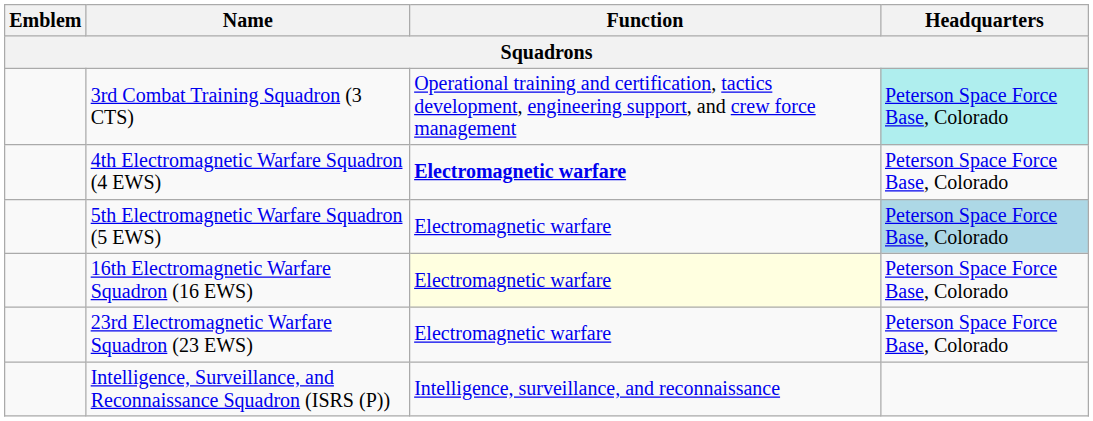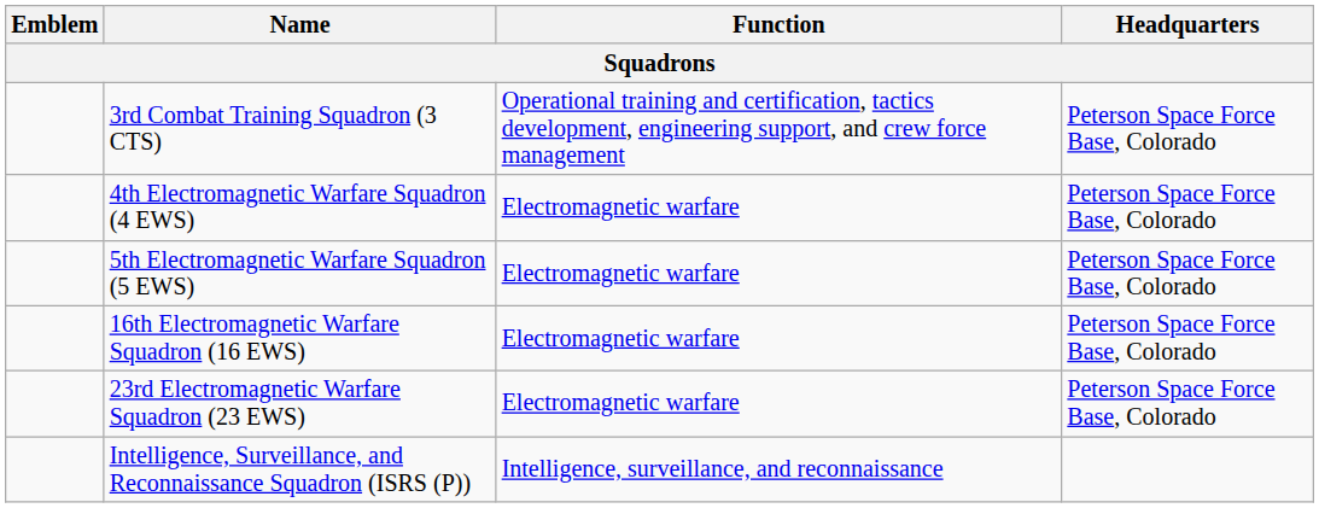3rd Combat Training Squadron (3 CTS) | Headquarters: paleturquoise background -> no background
4th Electromagnetic Warfare Squadron (4 EWS) | Function: bold -> normal
5th Electromagnetic Warfare Squadron (5 EWS) | Headquarters: lightblue background -> no background
16th Electromagnetic Warfare Squadron (16 EWS) | Function: lightyellow background -> no background
